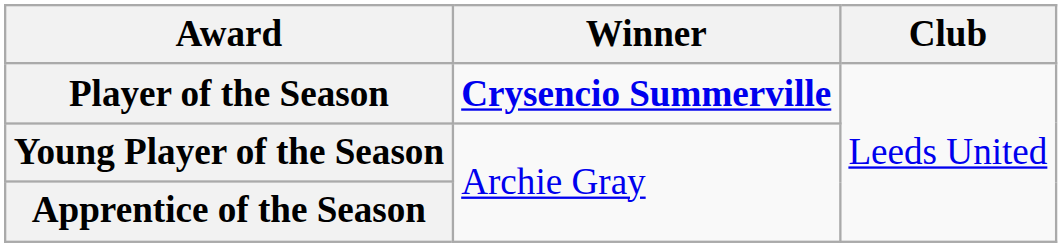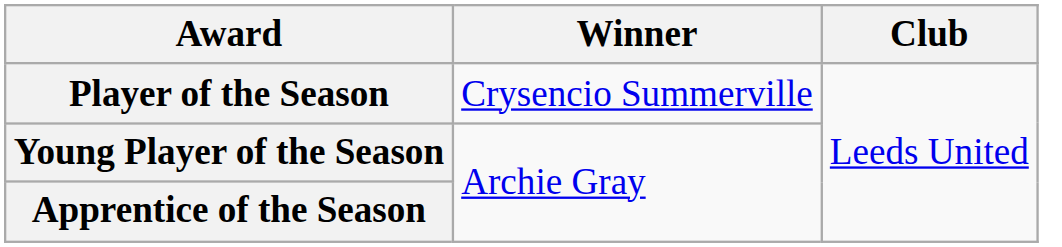Player of the Season | Winner: bold -> normal
